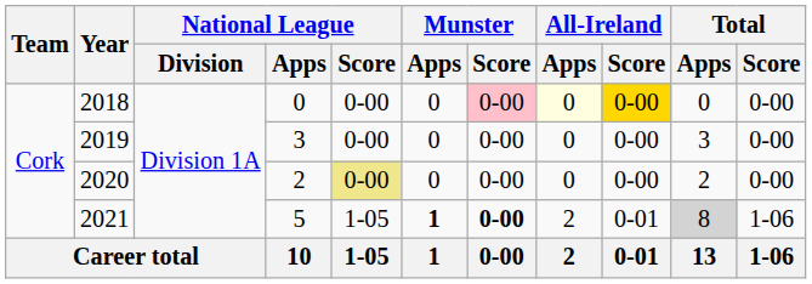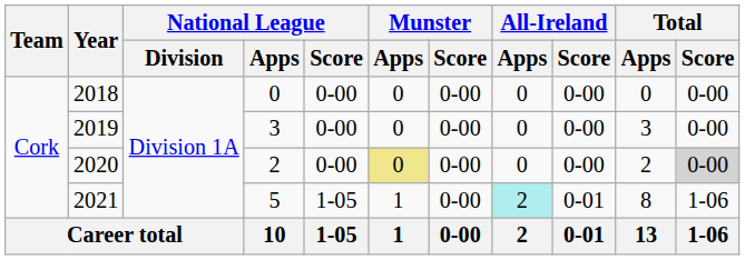2018 | Munster / Score: pink background -> no background
2018 | All-Ireland / Apps: lightyellow background -> no background
2018 | All-Ireland / Score: gold background -> no background
2020 | National League / Score: khaki background -> no background
2020 | Munster / Apps: no background -> khaki background
2020 | Total / Score: no background -> lightgrey background
2021 | Munster / Apps: bold -> normal
2021 | Munster / Score: bold -> normal
2021 | All-Ireland / Apps: no background -> paleturquoise background
2021 | Total / Apps: lightgrey background -> no background
